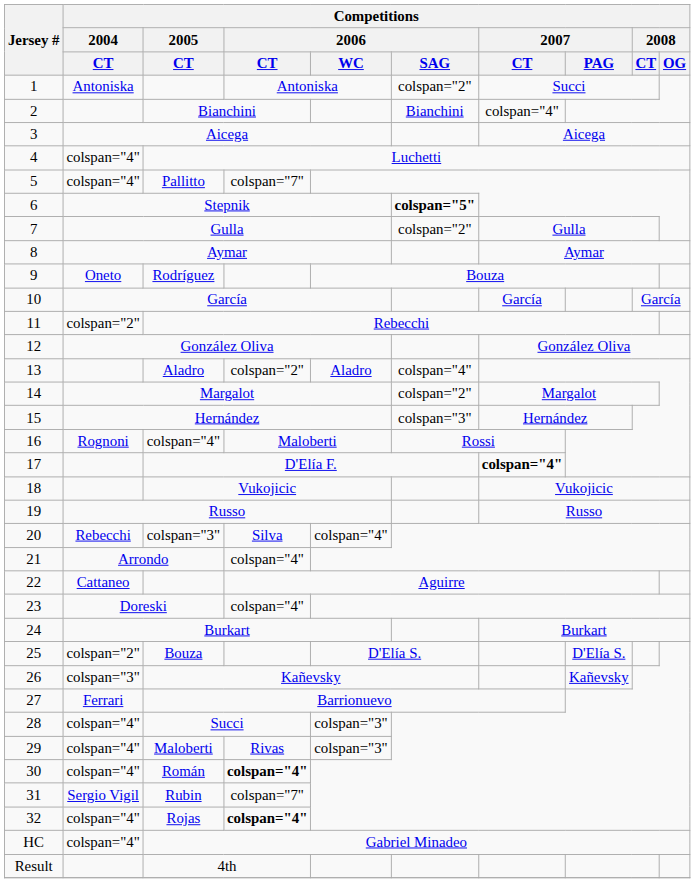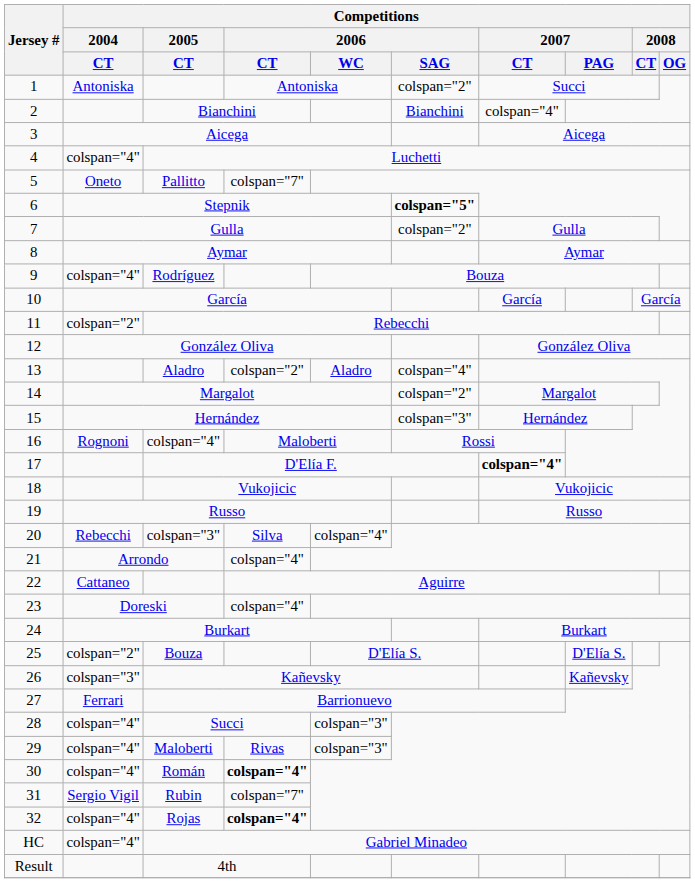Pallitto | Competitions / 2004 / CT: colspan="4" -> Oneto
Rodríguez | Competitions / 2004 / CT: Oneto -> colspan="4"
